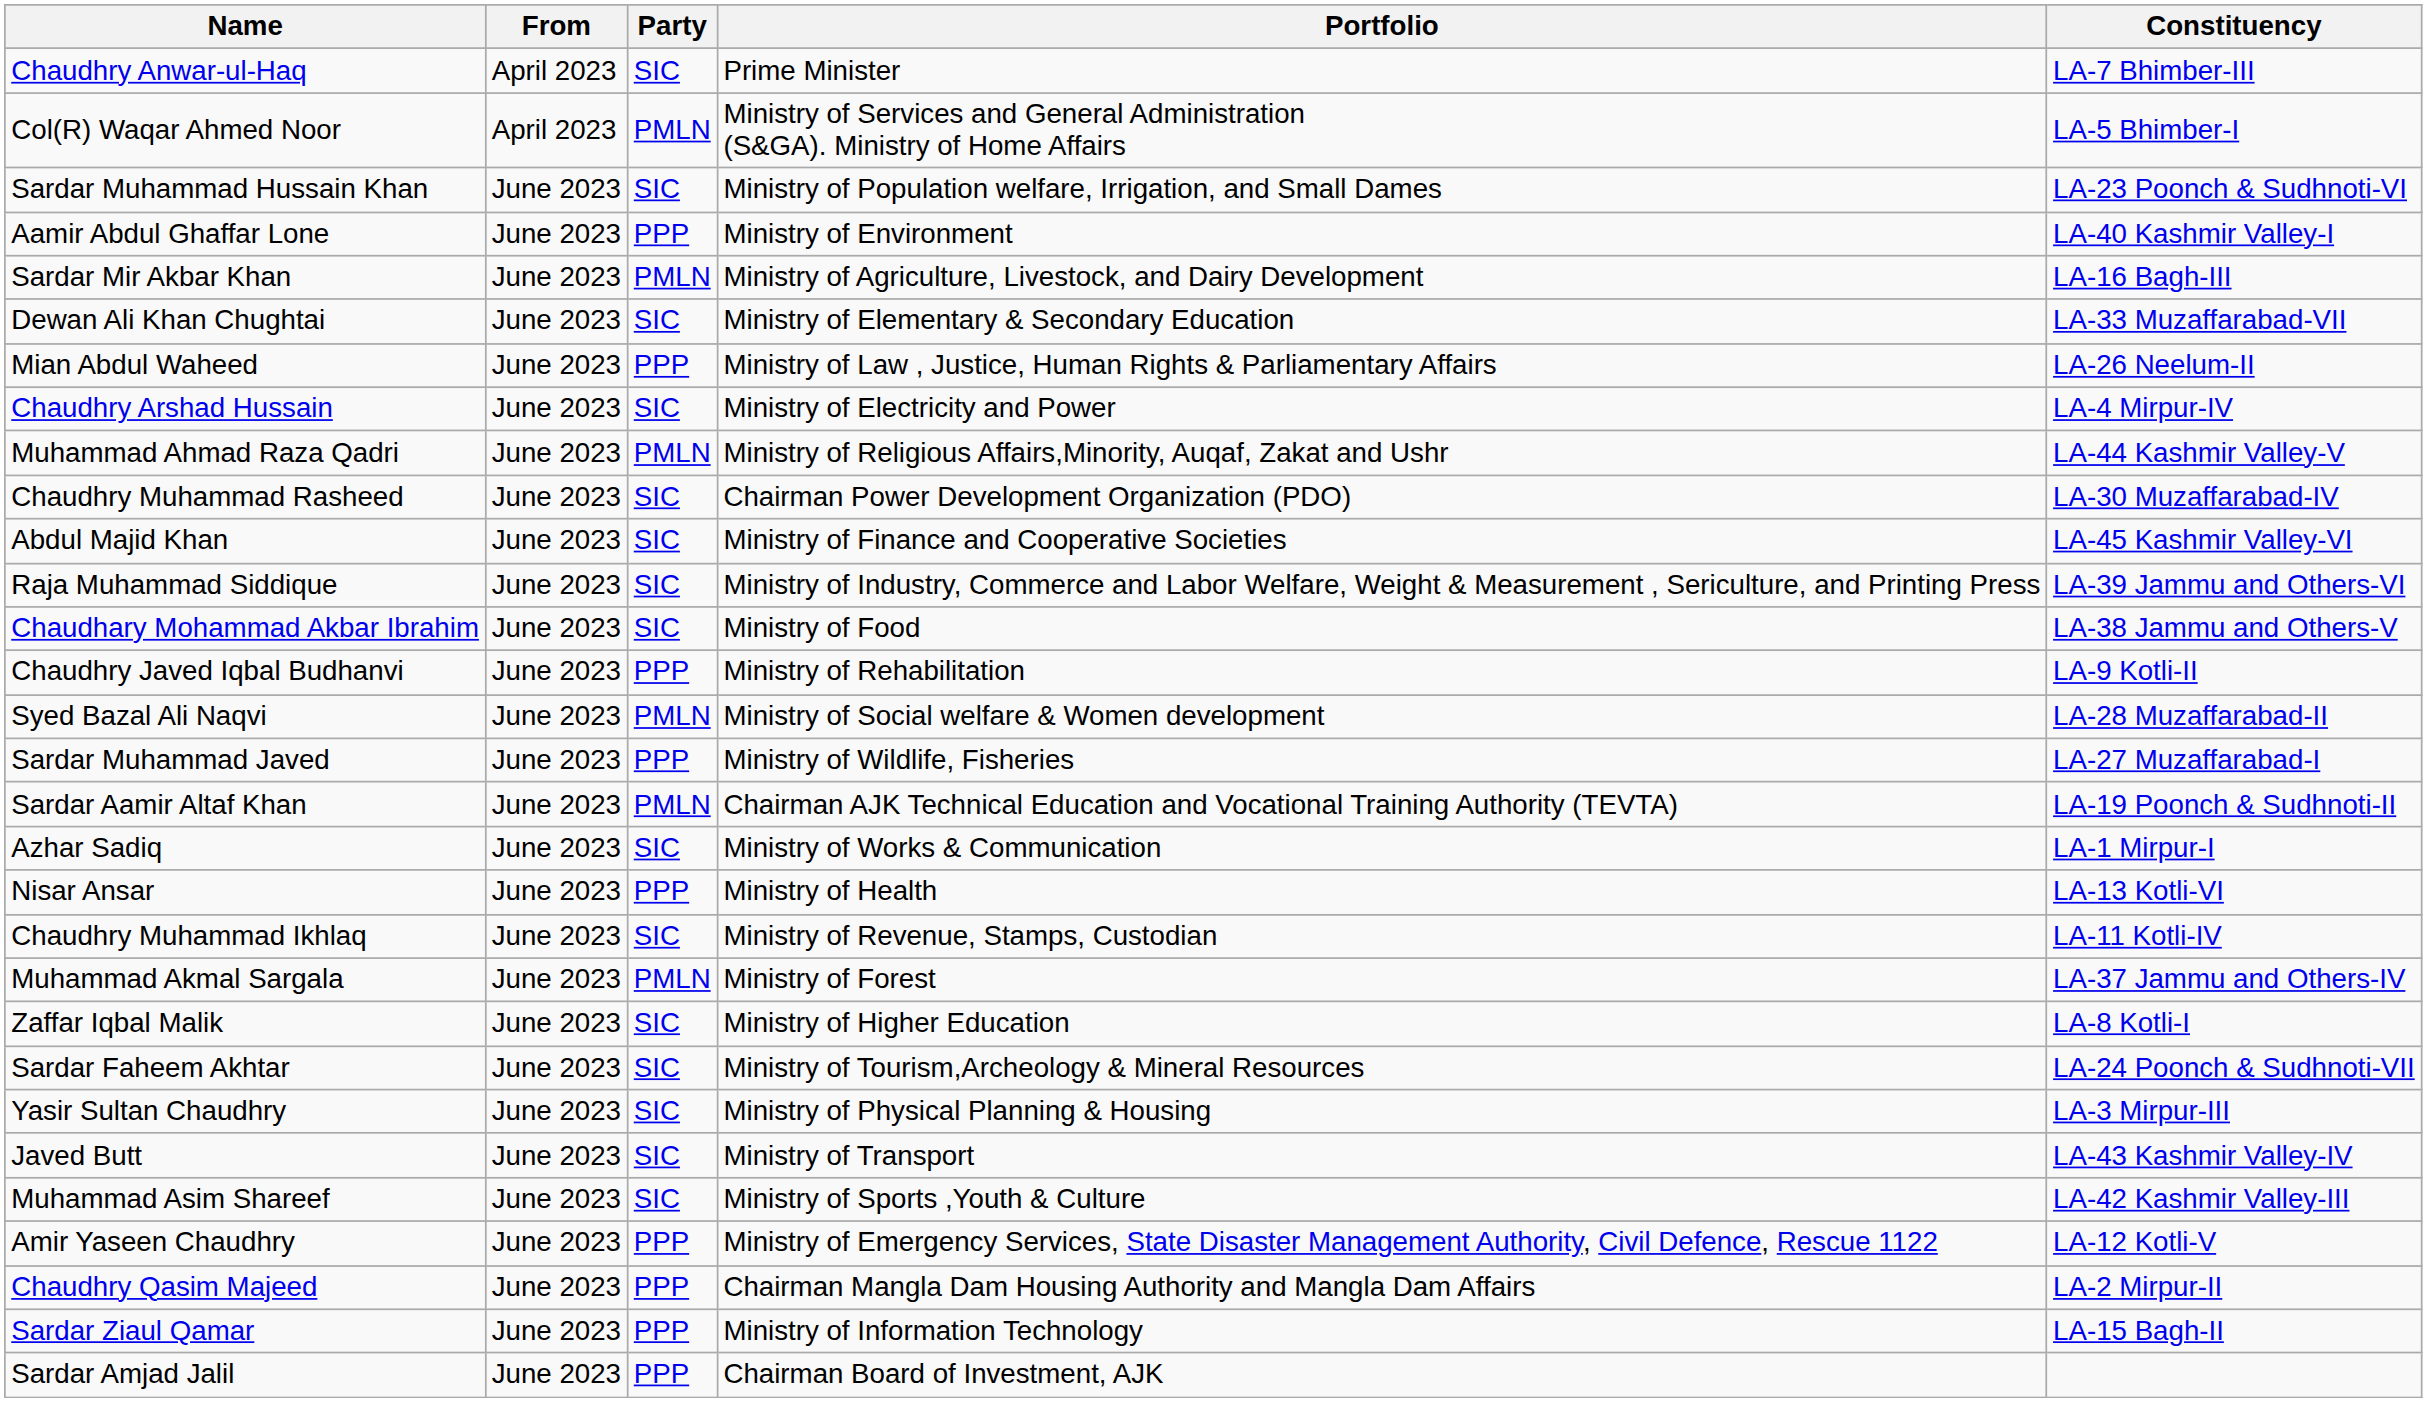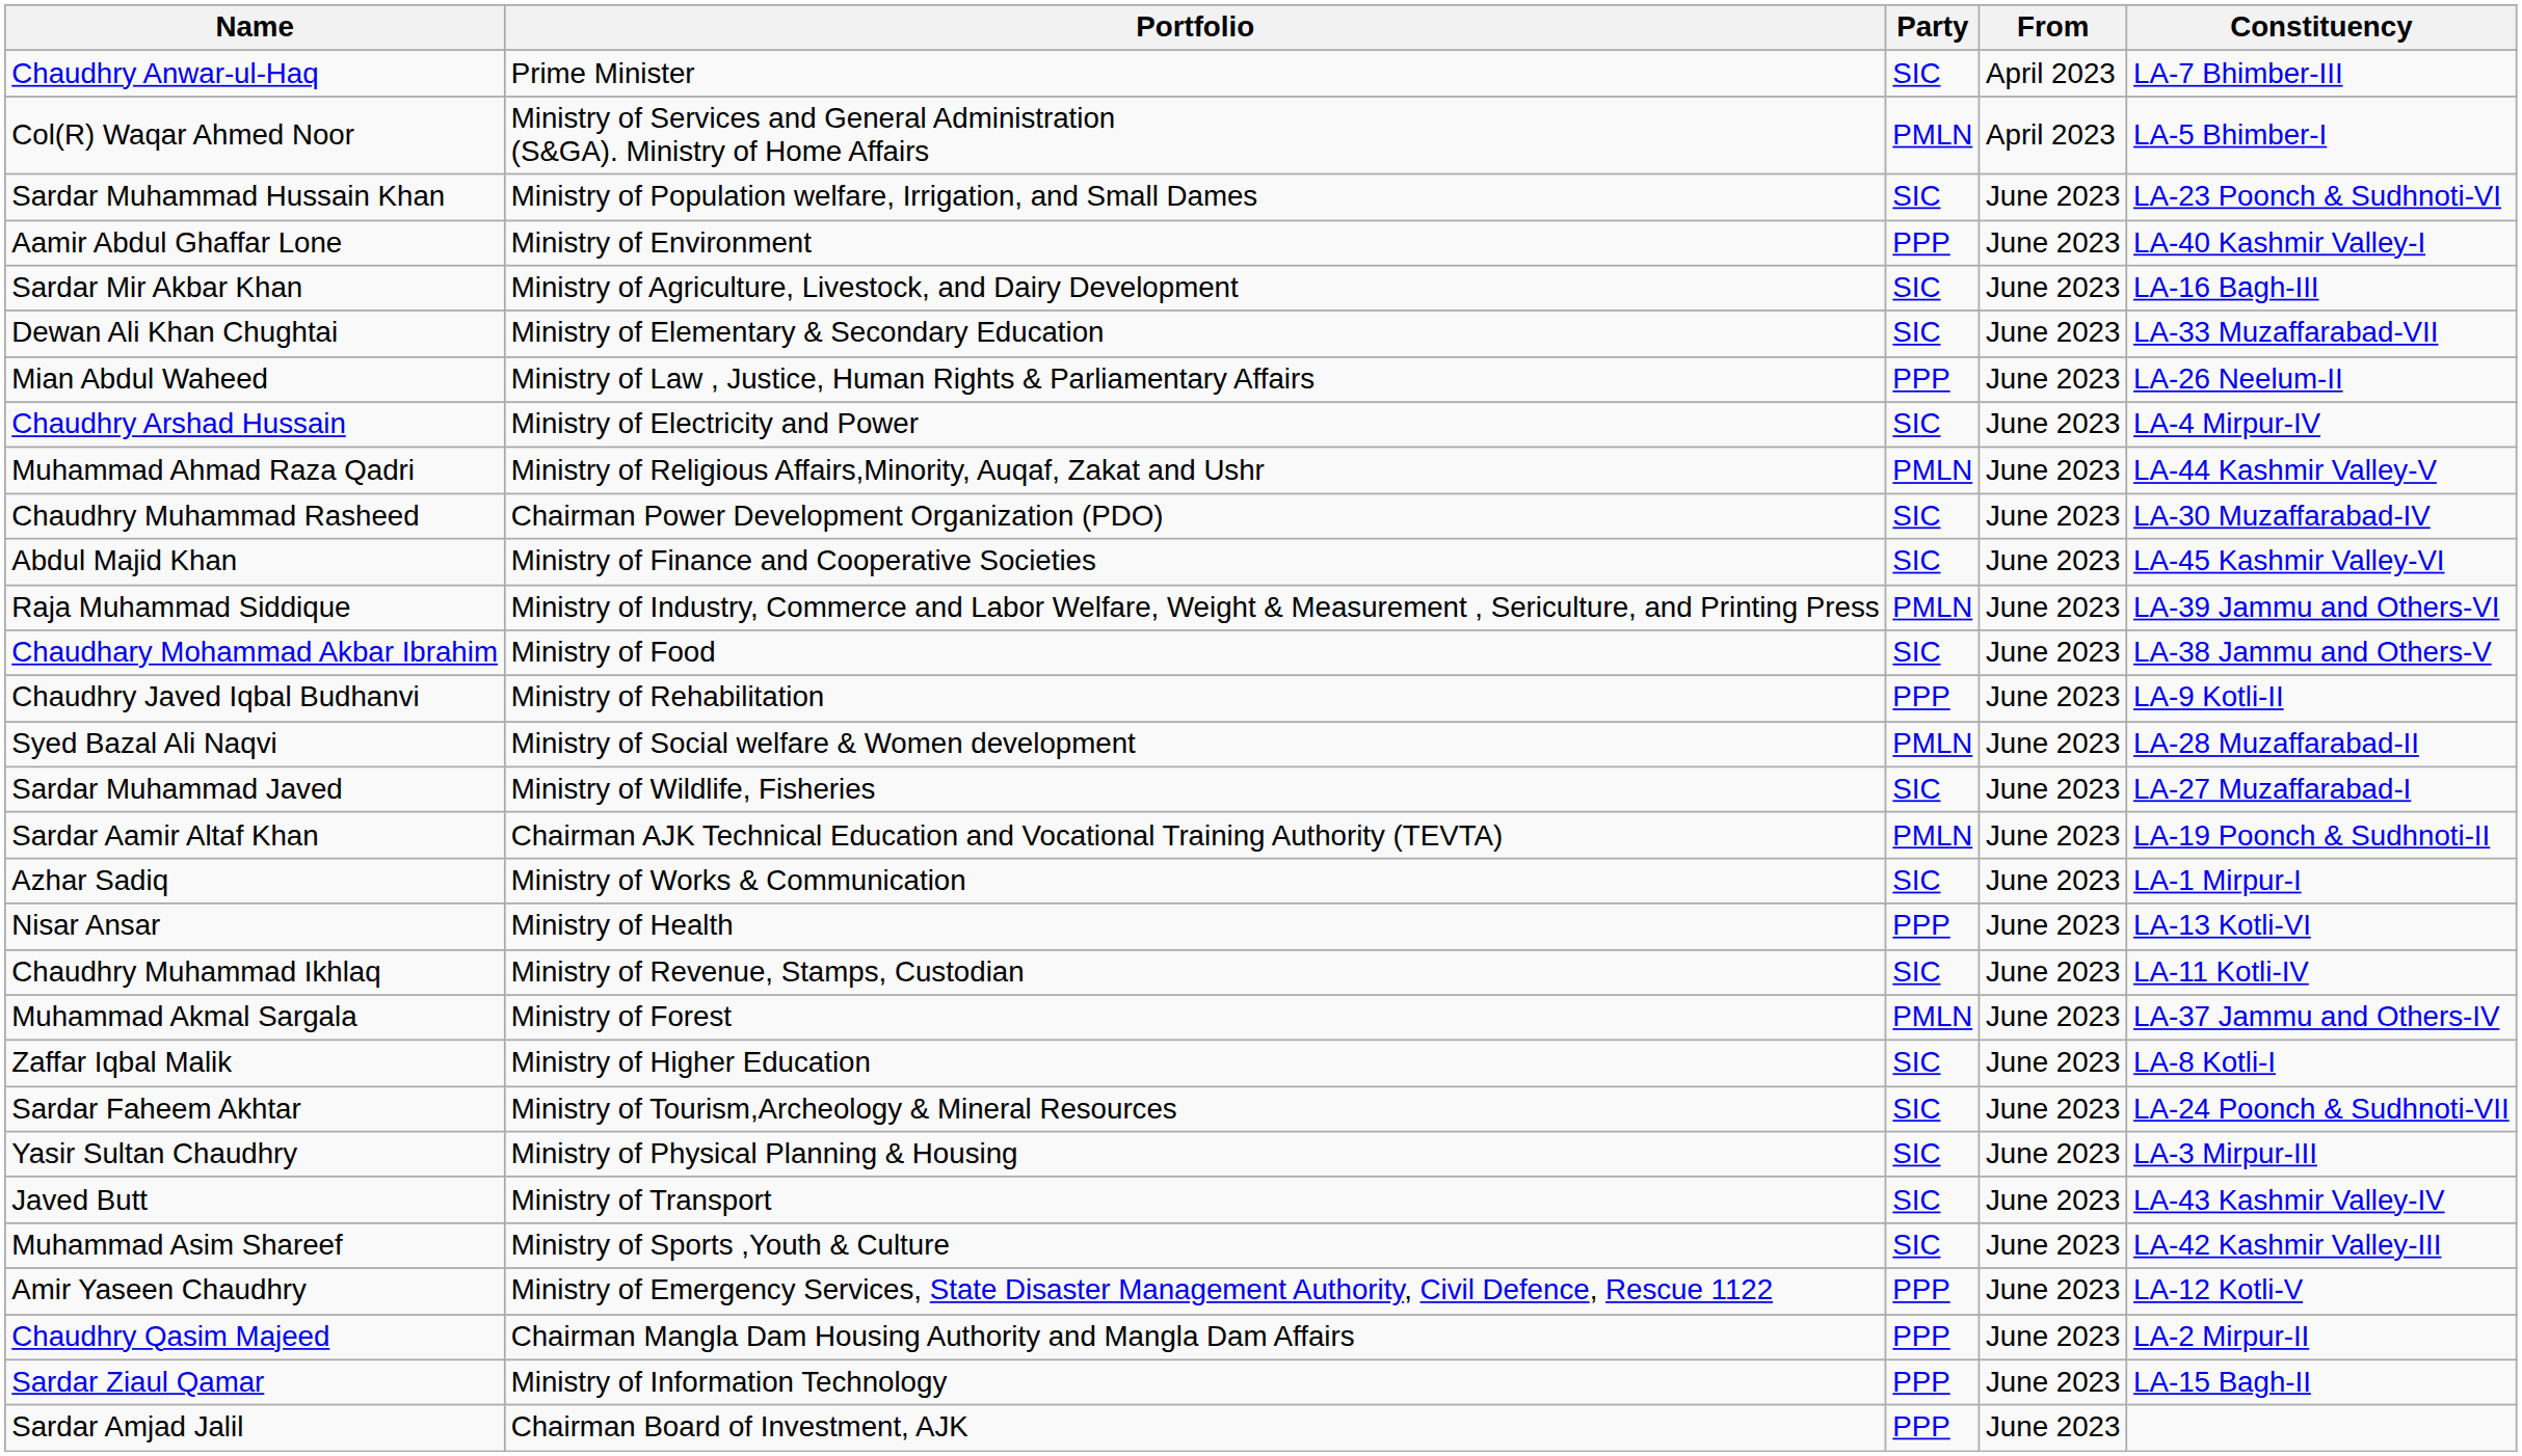columns swapped: Portfolio <-> From
Sardar Mir Akbar Khan | Party: PMLN -> SIC
Raja Muhammad Siddique | Party: SIC -> PMLN
Sardar Muhammad Javed | Party: PPP -> SIC
